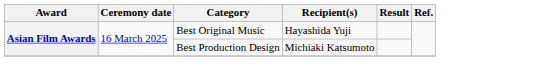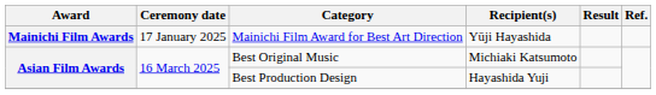+ row: Mainichi Film Awards | 17 January 2025 | Mainichi Film Award for Best Art Direction | Yūji Hayashida
Best Original Music | Recipient(s): Hayashida Yuji -> Michiaki Katsumoto
Best Production Design | Recipient(s): Michiaki Katsumoto -> Hayashida Yuji
